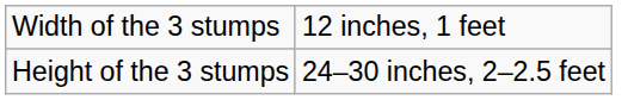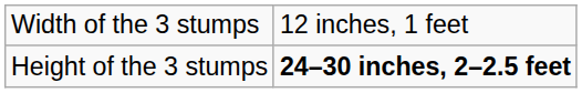Height of the 3 stumps | column 2: normal -> bold
